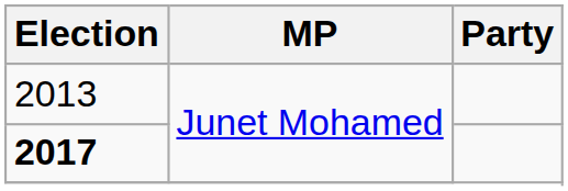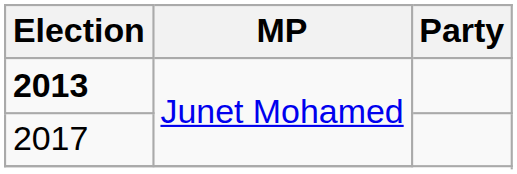2013 | Election: normal -> bold
2017 | Election: bold -> normal
